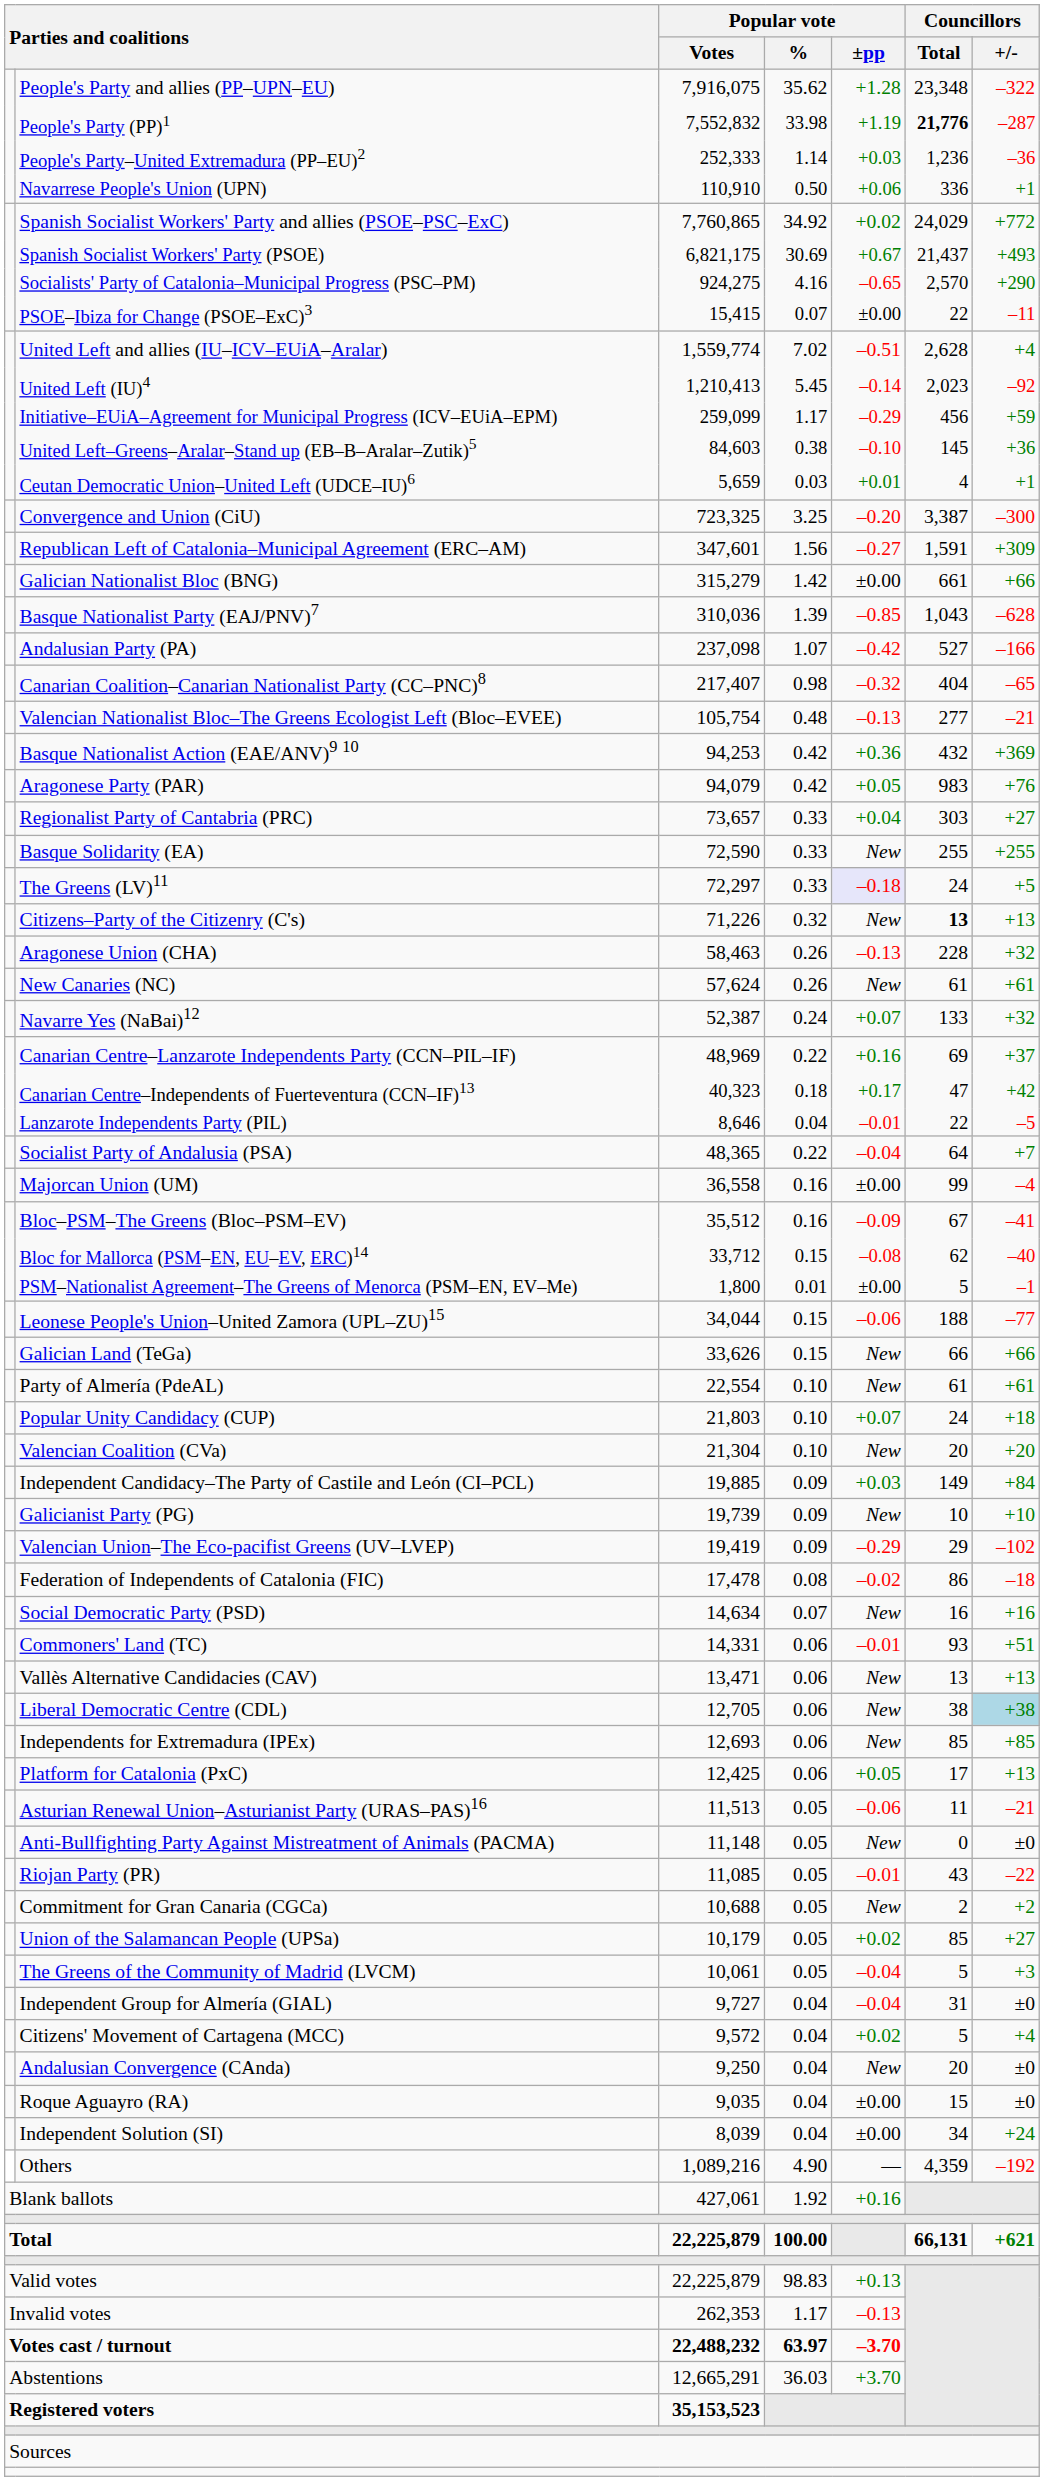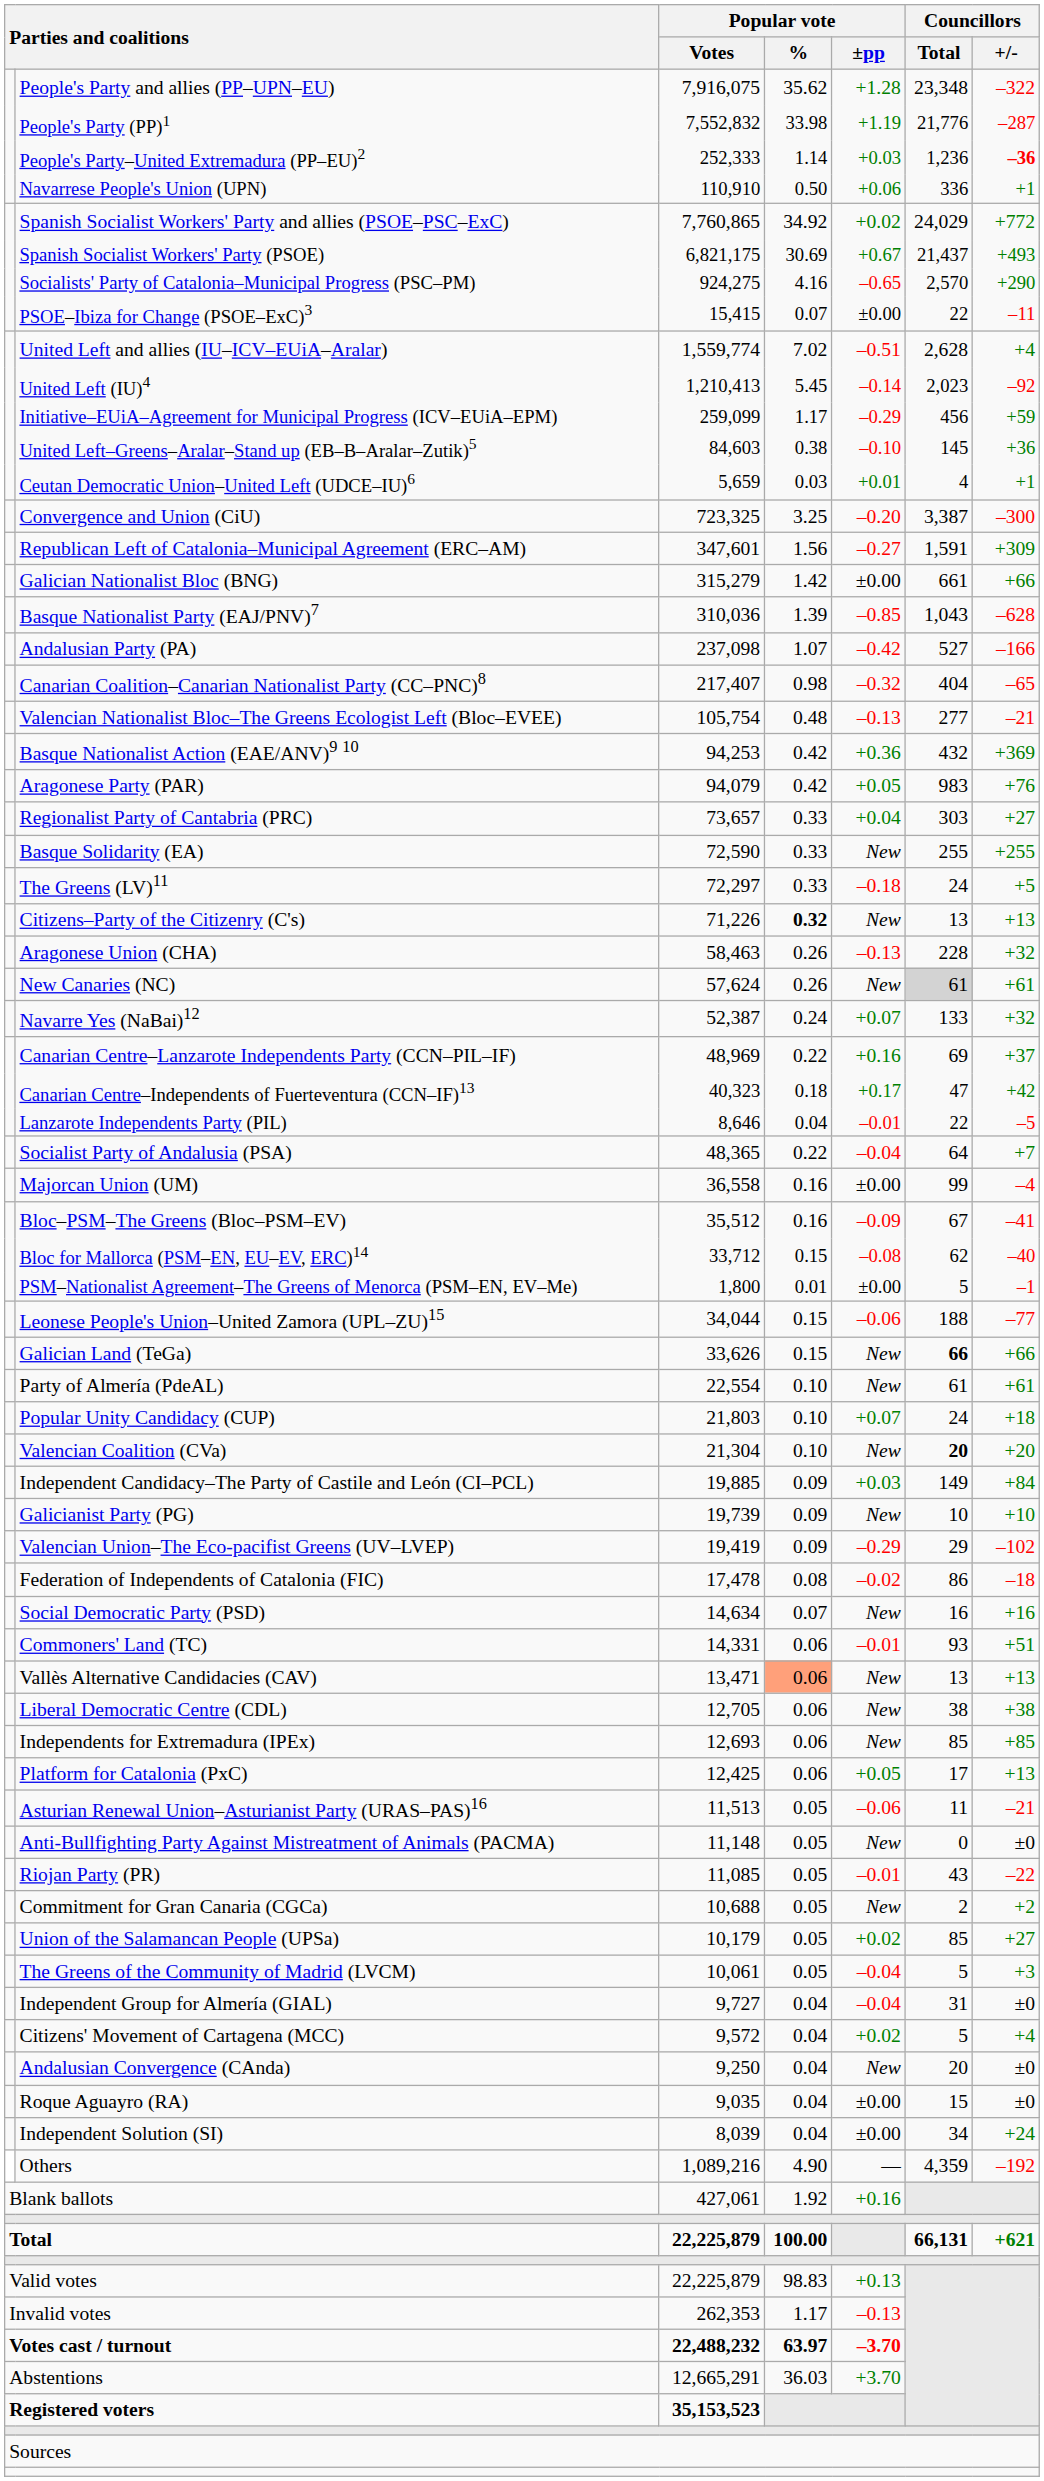People's Party (PP)1 | Councillors / Total: bold -> normal
People's Party–United Extremadura (PP–EU)2 | Councillors / +/-: normal -> bold
The Greens (LV)11 | Popular vote / ±pp: lavender background -> no background
Citizens–Party of the Citizenry (C's) | Popular vote / %: normal -> bold
Citizens–Party of the Citizenry (C's) | Councillors / Total: bold -> normal
New Canaries (NC) | Councillors / Total: no background -> lightgrey background
Galician Land (TeGa) | Councillors / Total: normal -> bold
Valencian Coalition (CVa) | Councillors / Total: normal -> bold
Vallès Alternative Candidacies (CAV) | Popular vote / %: no background -> lightsalmon background
Liberal Democratic Centre (CDL) | Councillors / +/-: lightblue background -> no background
